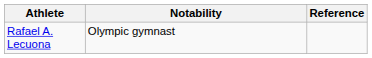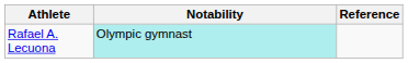Rafael A. Lecuona | Notability: no background -> paleturquoise background
